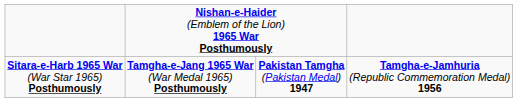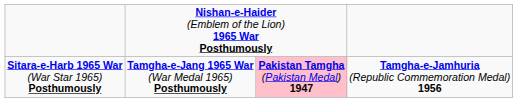Sitara-e-Harb 1965 War (War Star 1965) Posthumously | column 3: no background -> pink background
